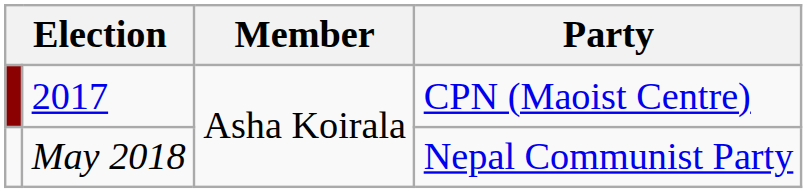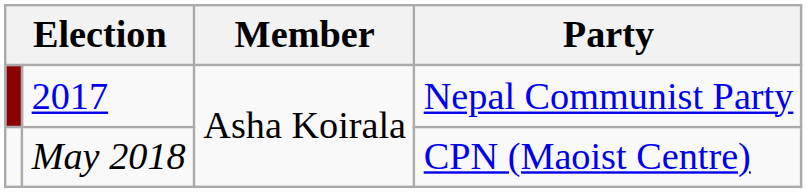2017 | Party: CPN (Maoist Centre) -> Nepal Communist Party
May 2018 | Party: Nepal Communist Party -> CPN (Maoist Centre)
